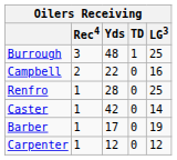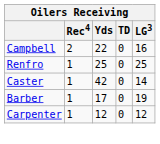- row: Burrough | 3 | 48 | 1 | 25
Renfro | Yds: 28 -> 25
